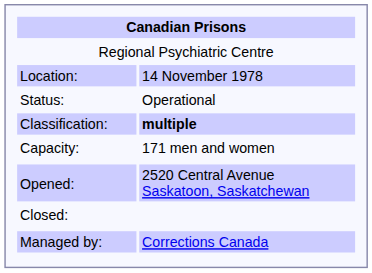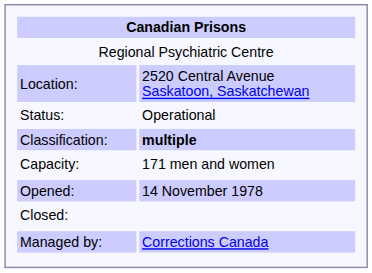Location: | column 2: 14 November 1978 -> 2520 Central Avenue Saskatoon, Saskatchewan
Opened: | column 2: 2520 Central Avenue Saskatoon, Saskatchewan -> 14 November 1978
